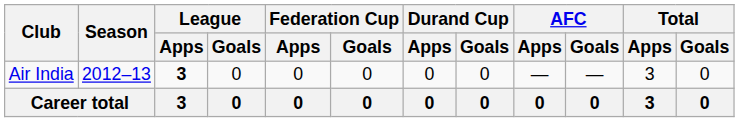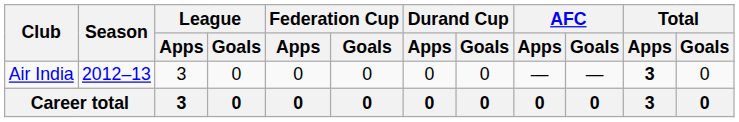Air India | League / Apps: bold -> normal
Air India | Total / Apps: normal -> bold
